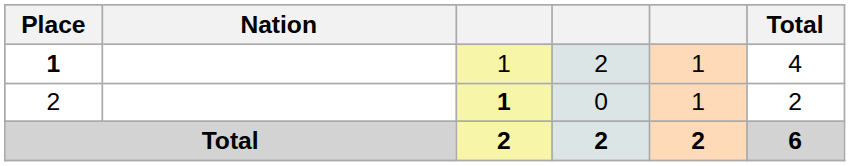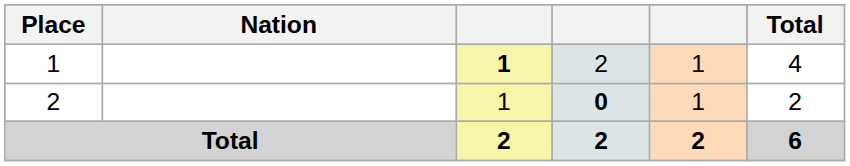row 2 | Place: bold -> normal
row 2 | column 3: normal -> bold
row 3 | column 3: bold -> normal
row 3 | column 4: normal -> bold
